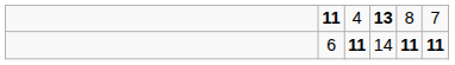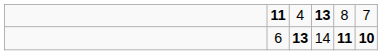row 2 | column 3: 11 -> 13
row 2 | column 6: 11 -> 10
